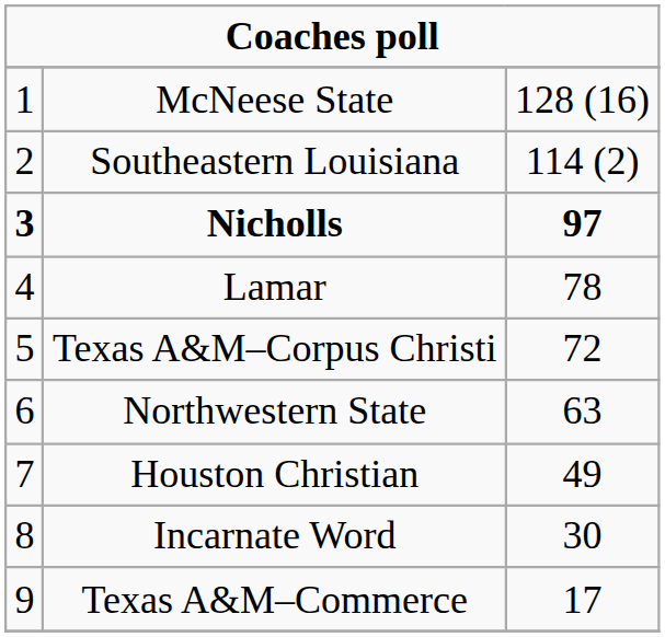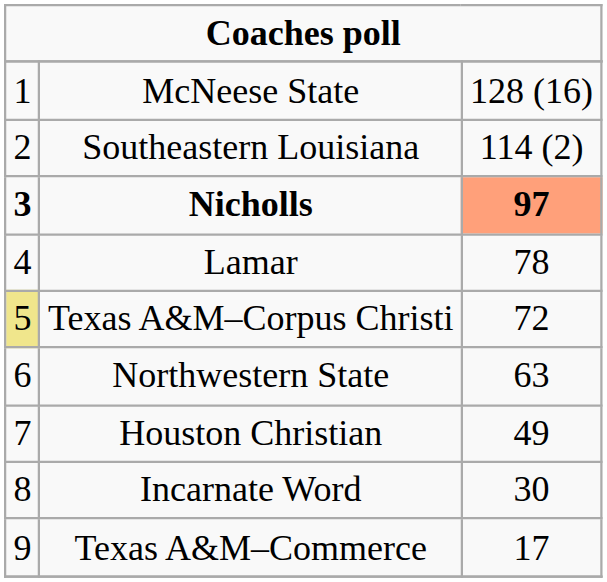Nicholls | column 3: no background -> lightsalmon background
Texas A&M–Corpus Christi | column 1: no background -> khaki background
